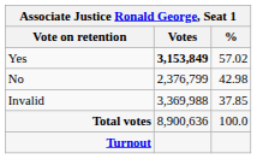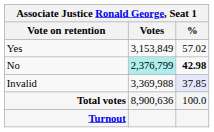Yes | Votes: bold -> normal
No | Votes: no background -> paleturquoise background
No | %: normal -> bold
Invalid | %: no background -> lavender background
